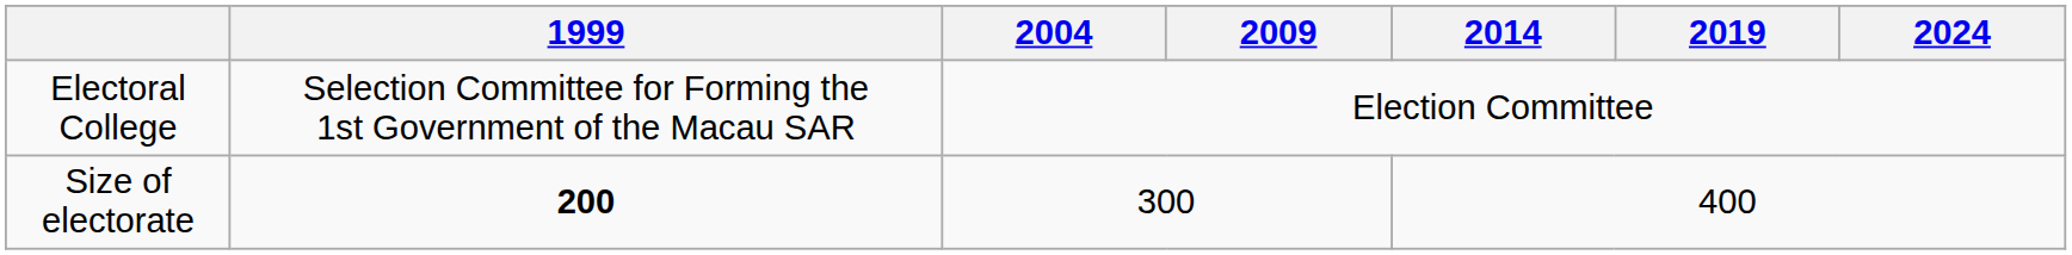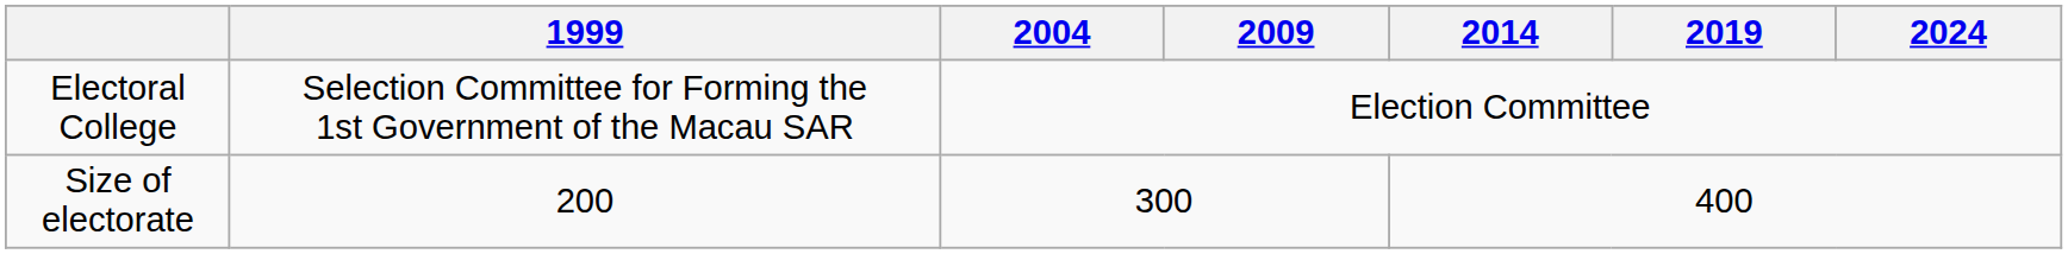Size of electorate | 1999: bold -> normal
